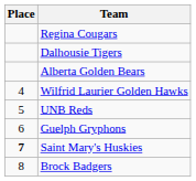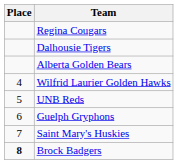Saint Mary's Huskies | Place: bold -> normal
Brock Badgers | Place: normal -> bold
